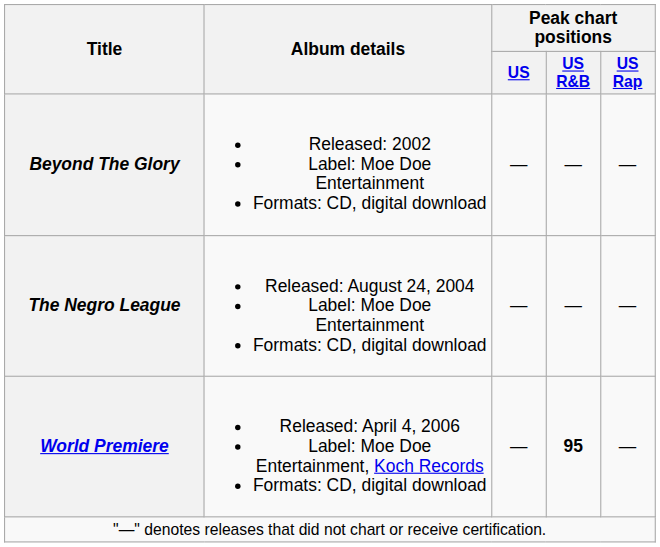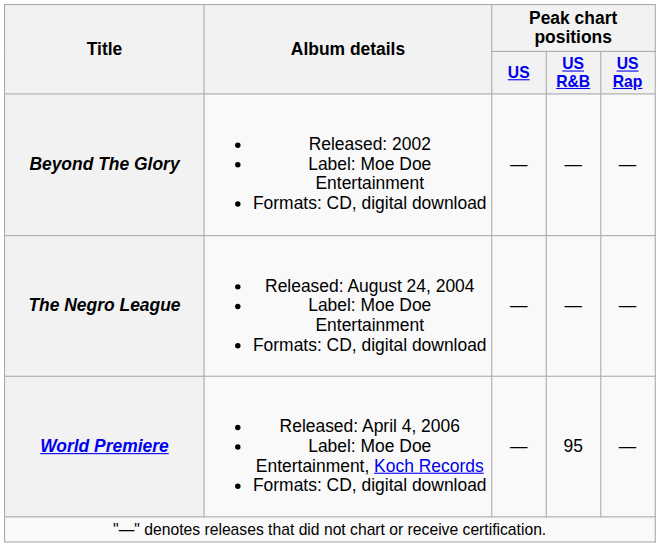World Premiere | Peak chart positions / US R&B: bold -> normal
